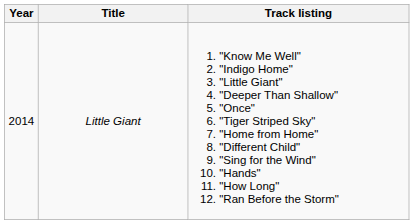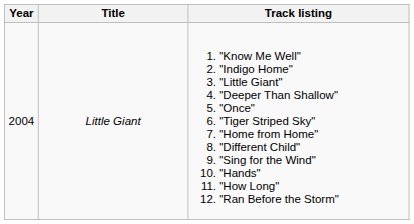Little Giant | Year: 2014 -> 2004
